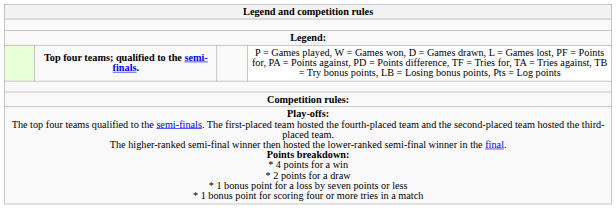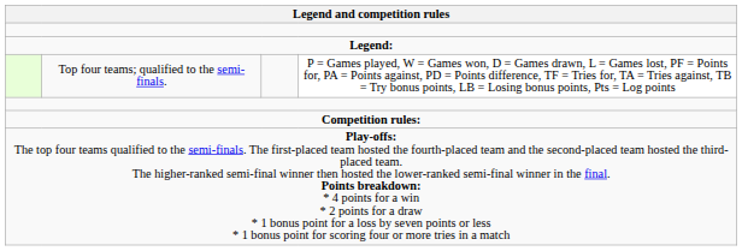Top four teams; qualified to the semi-finals. | column 2: bold -> normal
